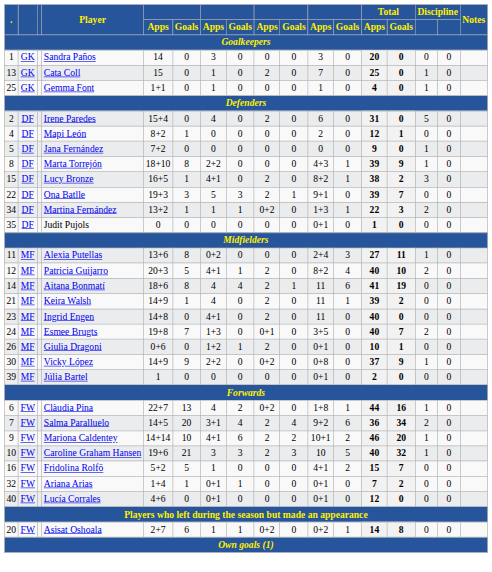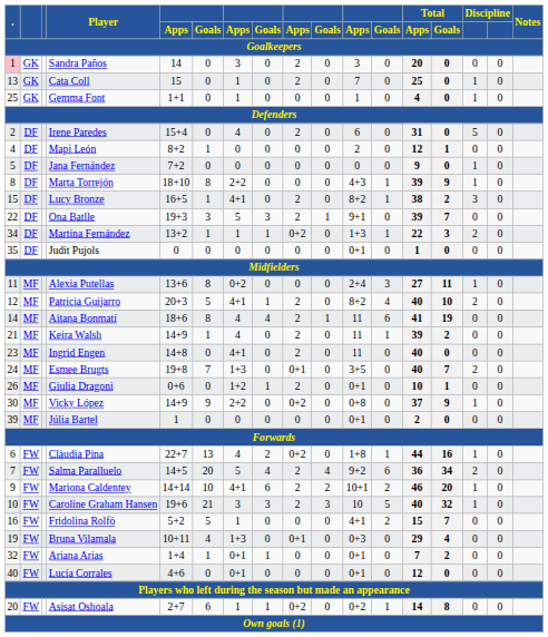Sandra Paños | .: no background -> pink background
Sandra Paños | column 9: 0 -> 2
Salma Paralluelo | column 7: 3+1 -> 5
+ row: 19 | FW | Bruna Vilamala | 10+11 | 4 | 1+3 | 0 | 0+1 | 0 | 0+3 | 0 | 29 | 4 | 0 | 0
